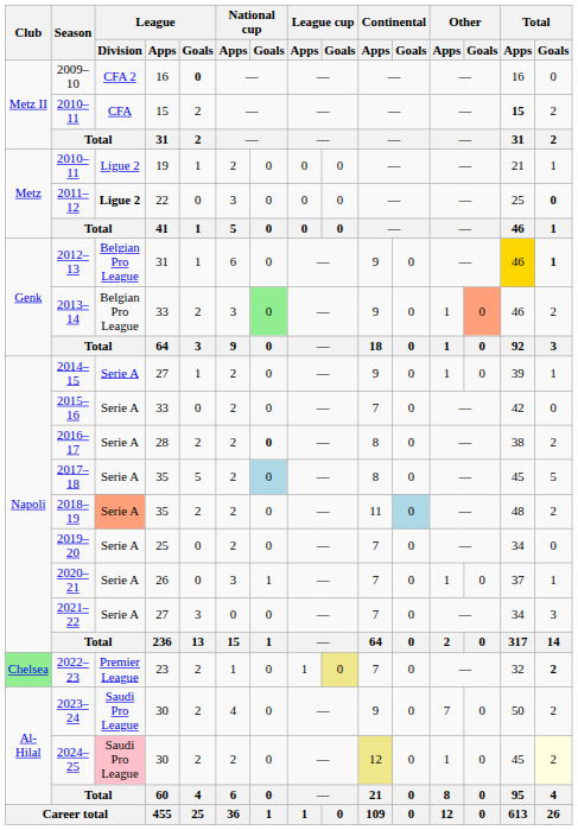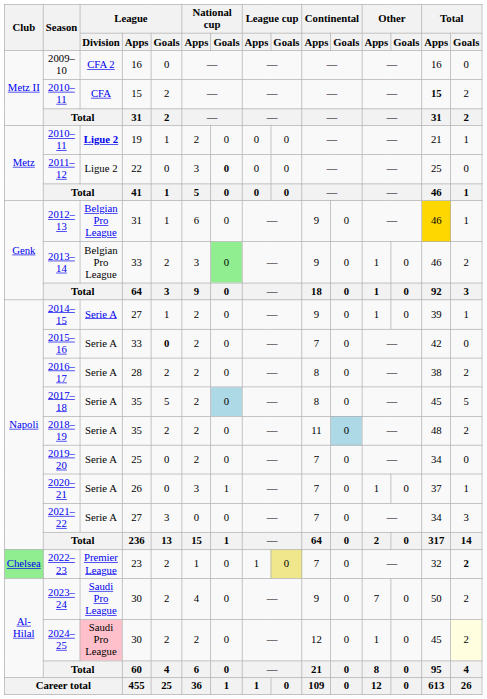2009–10 | League / Goals: bold -> normal
2010–11 / 19 | League / Division: normal -> bold
2011–12 | League / Division: bold -> normal
2011–12 | National cup / Goals: normal -> bold
2011–12 | Total / Goals: bold -> normal
2012–13 | Total / Goals: bold -> normal
2013–14 | Other / Goals: lightsalmon background -> no background
2015–16 | League / Goals: normal -> bold
2016–17 | National cup / Goals: bold -> normal
2018–19 | League / Division: lightsalmon background -> no background
2024–25 | Continental / Apps: khaki background -> no background
